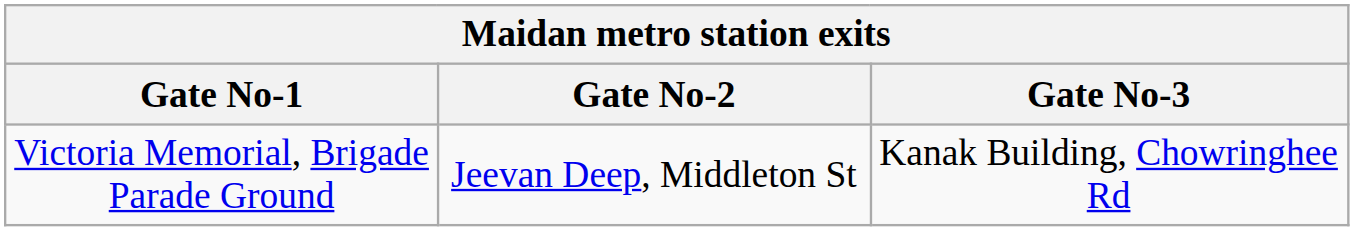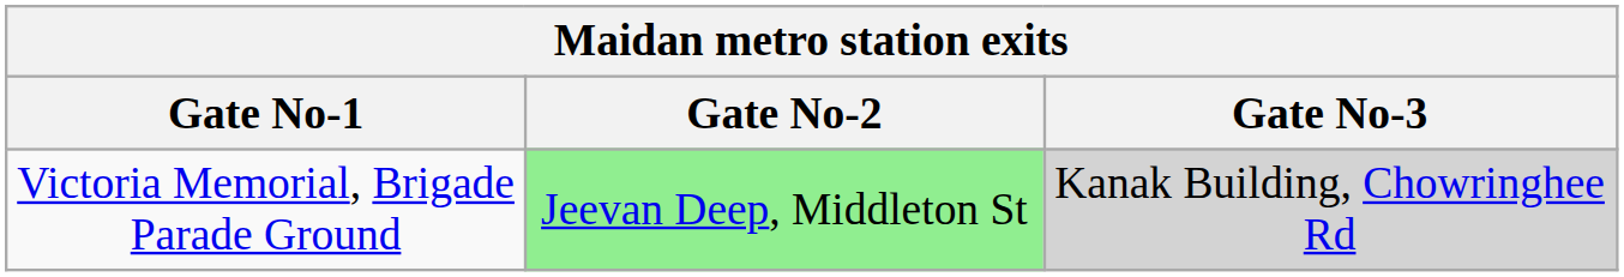Victoria Memorial, Brigade Parade Ground | Gate No-2: no background -> lightgreen background
Victoria Memorial, Brigade Parade Ground | Gate No-3: no background -> lightgrey background
